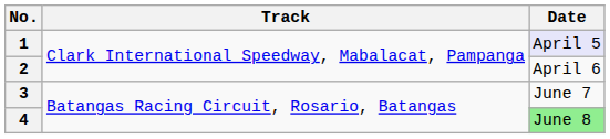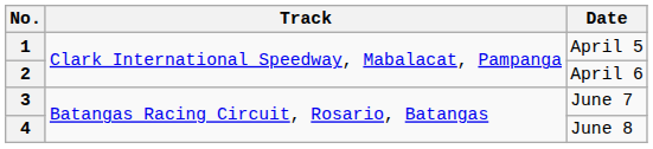1 | Date: lavender background -> no background
4 | Date: lightgreen background -> no background
